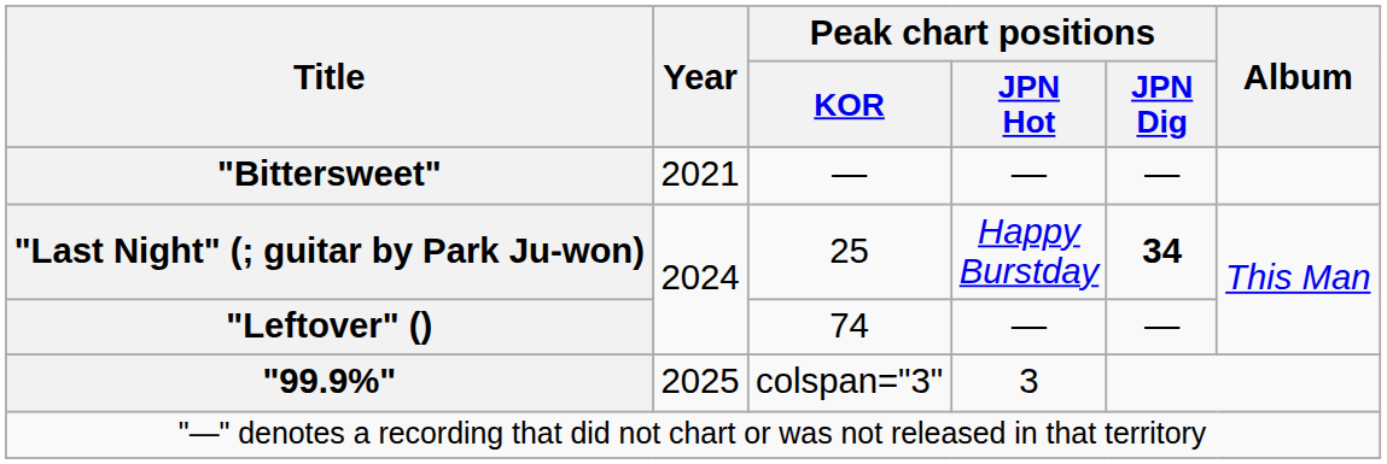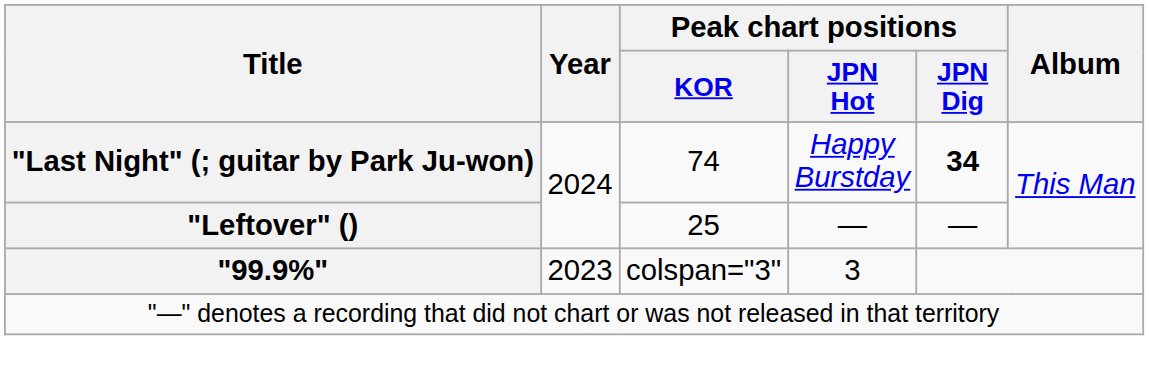- row: "Bittersweet" | 2021 | — | — | —
"Last Night" (; guitar by Park Ju-won) | Peak chart positions / KOR: 25 -> 74
"Leftover" () | Peak chart positions / KOR: 74 -> 25
"99.9%" | Year: 2025 -> 2023
